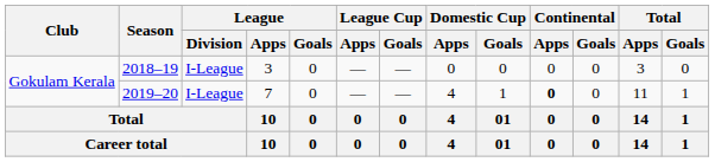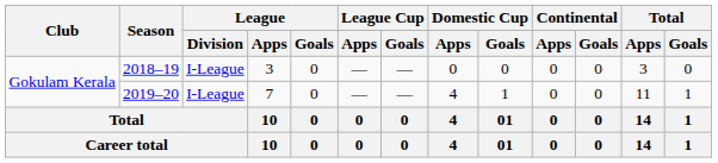2019–20 | Continental / Apps: bold -> normal
